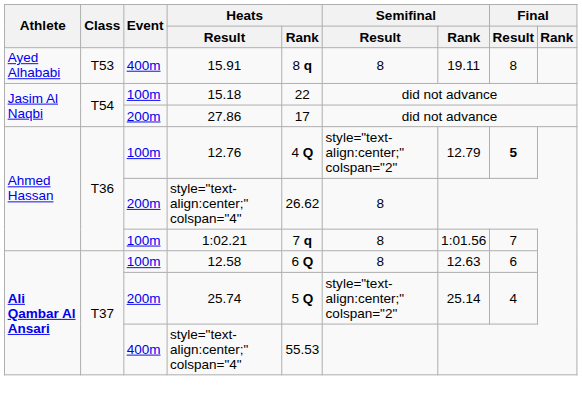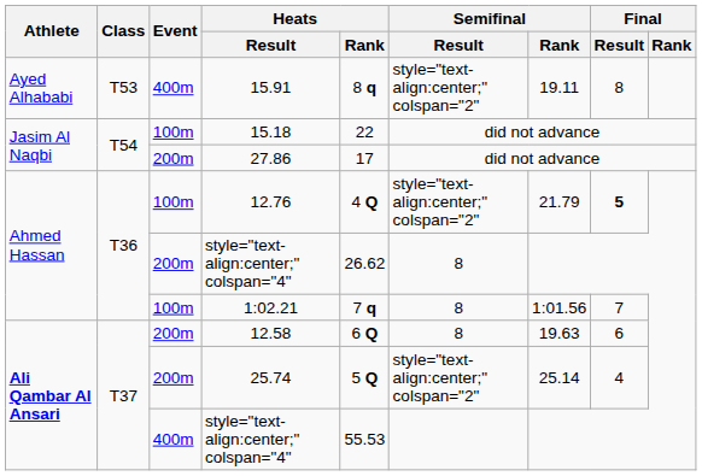15.91 | Semifinal / Result: 8 -> style="text-align:center;" colspan="2"
12.76 | Semifinal / Rank: 12.79 -> 21.79
12.58 | Event: 100m -> 200m
12.58 | Semifinal / Rank: 12.63 -> 19.63
